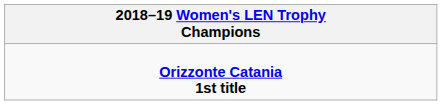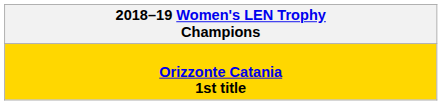row 2 | column 1: no background -> gold background
